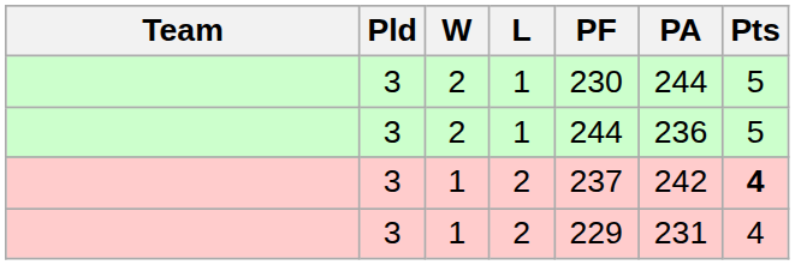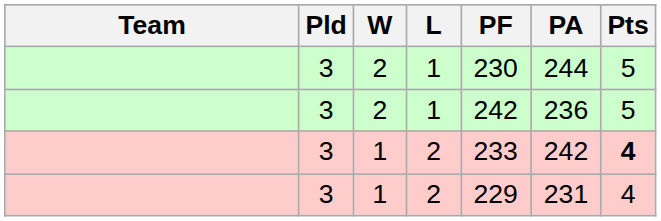row 3 | PF: 244 -> 242
row 4 | PF: 237 -> 233
